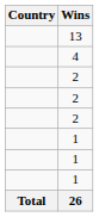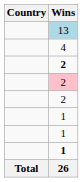row 2 | Wins: no background -> lightblue background
row 4 | Wins: normal -> bold
row 5 | Wins: no background -> pink background
row 9 | Wins: normal -> bold
